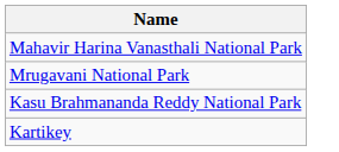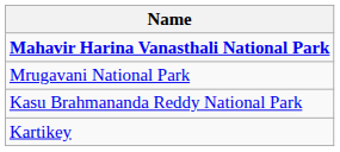row 2 | column 1: normal -> bold
